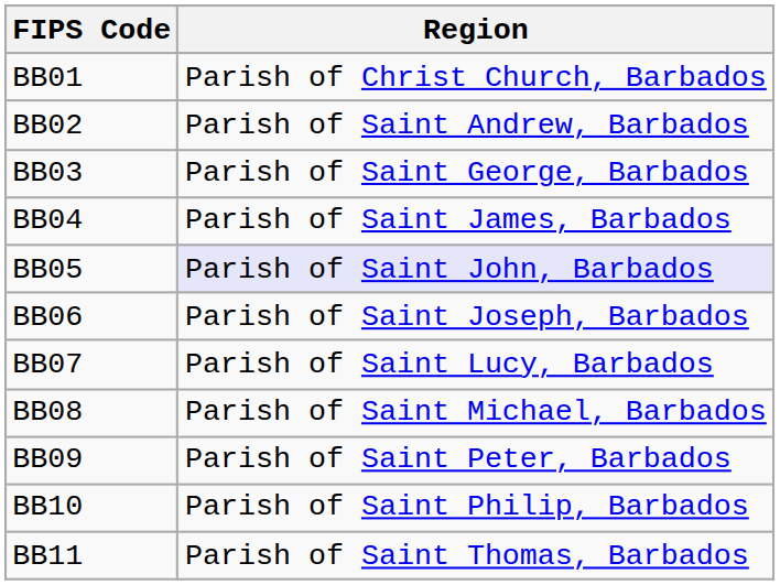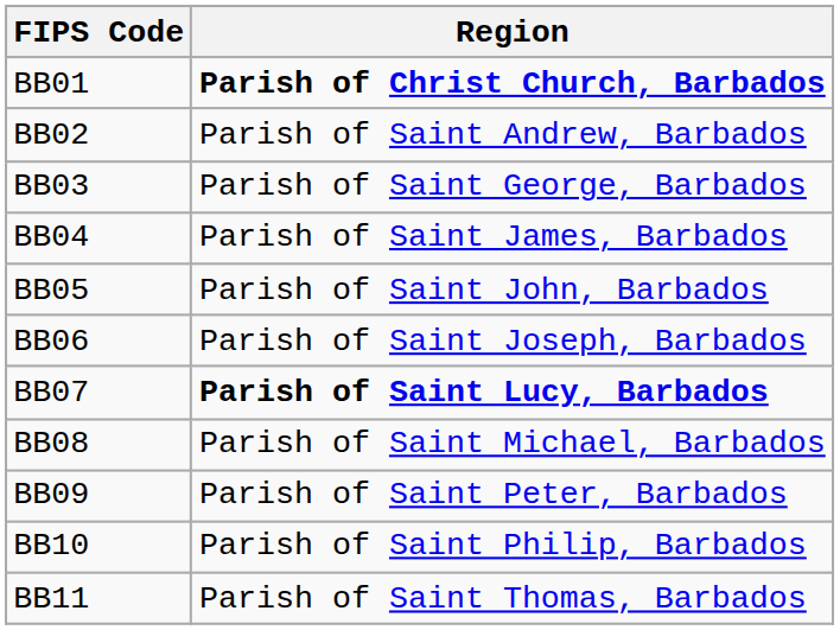BB01 | Region: normal -> bold
BB05 | Region: lavender background -> no background
BB07 | Region: normal -> bold
